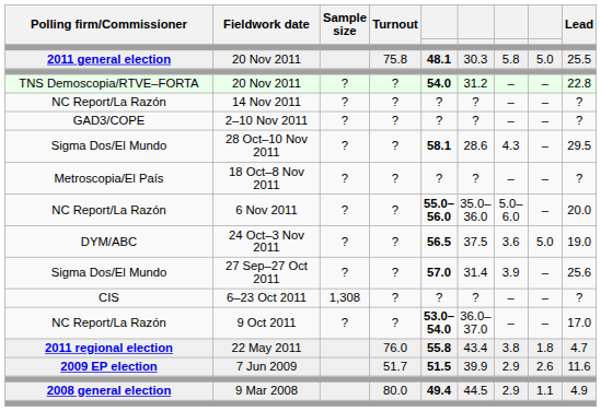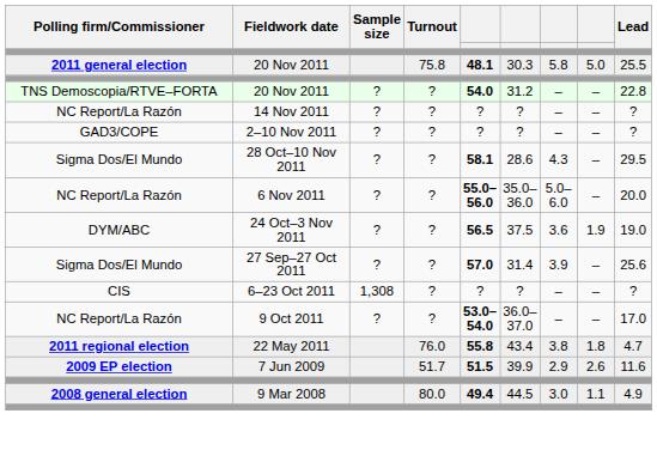- row: Metroscopia/El País | 18 Oct–8 Nov 2011 | ? | ? | ? | ? | – | – | ?
24 Oct–3 Nov 2011 | column 8: 5.0 -> 1.9
9 Mar 2008 | column 7: 2.9 -> 3.0
